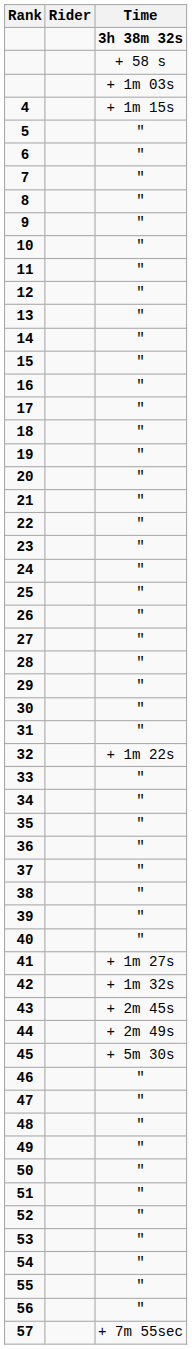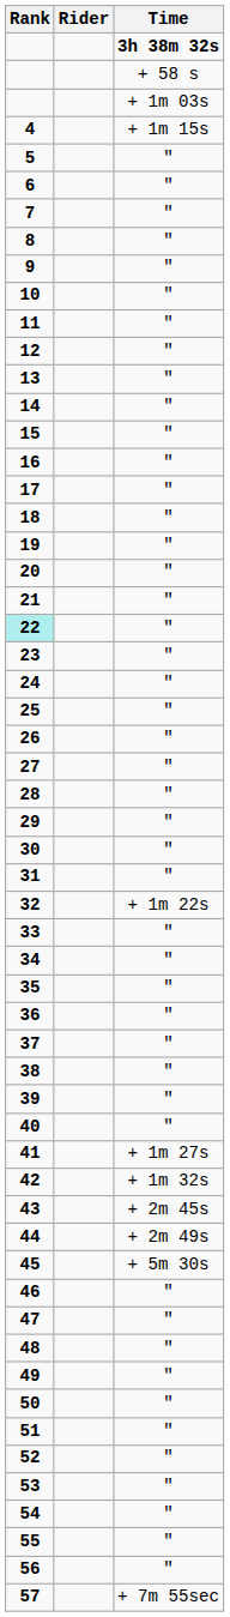22 | Rank: no background -> paleturquoise background
